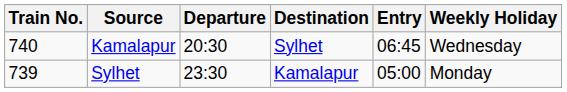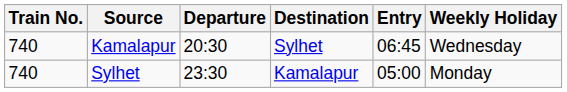row 3 | Train No.: 739 -> 740
